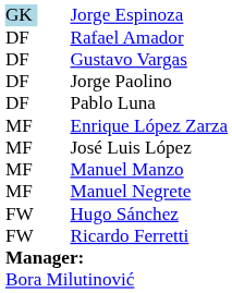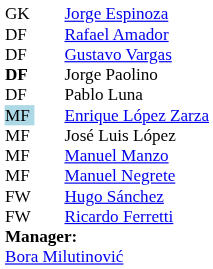Jorge Espinoza | column 1: lightblue background -> no background
Jorge Paolino | column 1: normal -> bold
Enrique López Zarza | column 1: no background -> lightblue background
